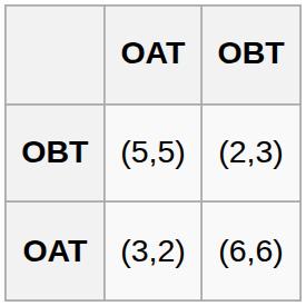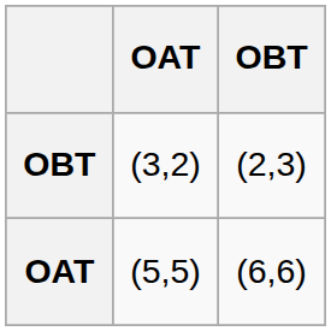row 2 | OAT: (5,5) -> (3,2)
row 3 | OAT: (3,2) -> (5,5)
